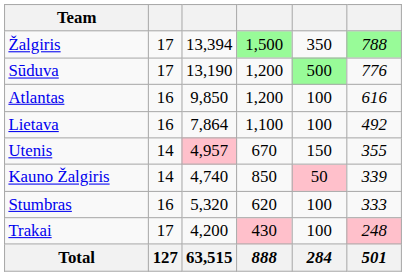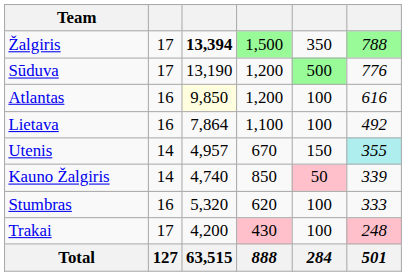Žalgiris | column 3: normal -> bold
Atlantas | column 3: no background -> lightyellow background
Utenis | column 3: pink background -> no background
Utenis | column 6: no background -> paleturquoise background
